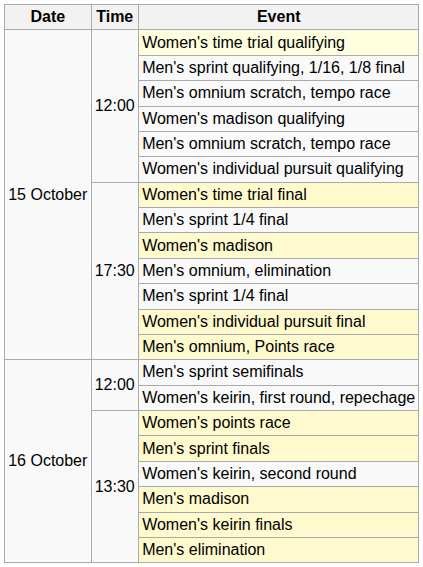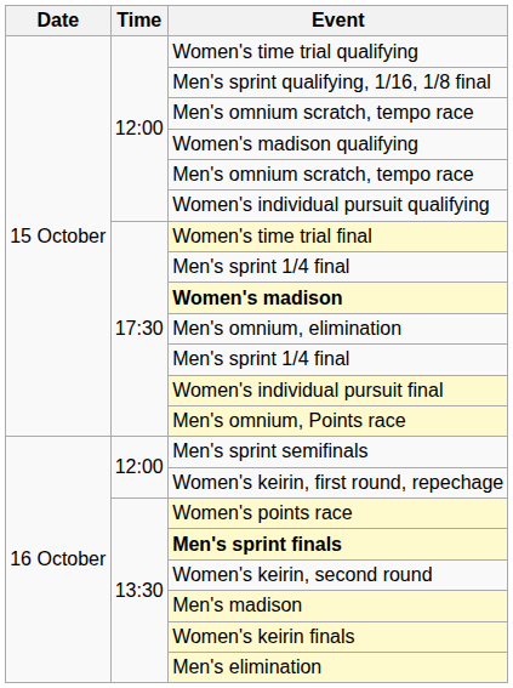Women's time trial qualifying | Event: lightyellow background -> no background
Women's madison | Event: normal -> bold
Men's sprint finals | Event: normal -> bold
